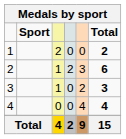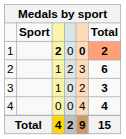row 3 | column 3: normal -> bold
row 3 | column 5: normal -> bold
row 3 | Total: no background -> lightsalmon background
